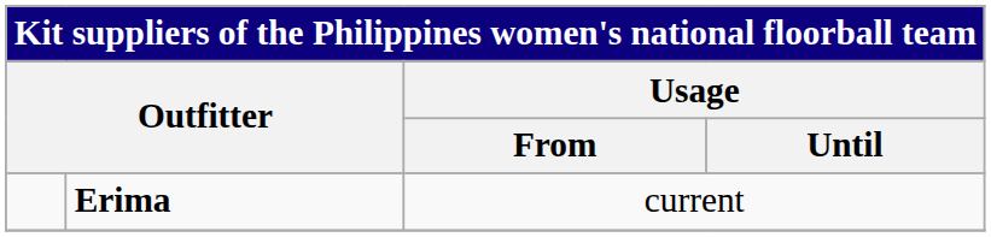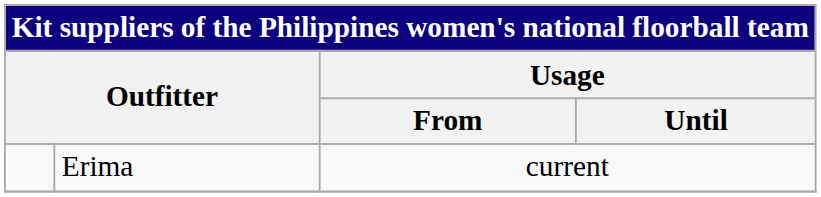Erima | column 2: bold -> normal
